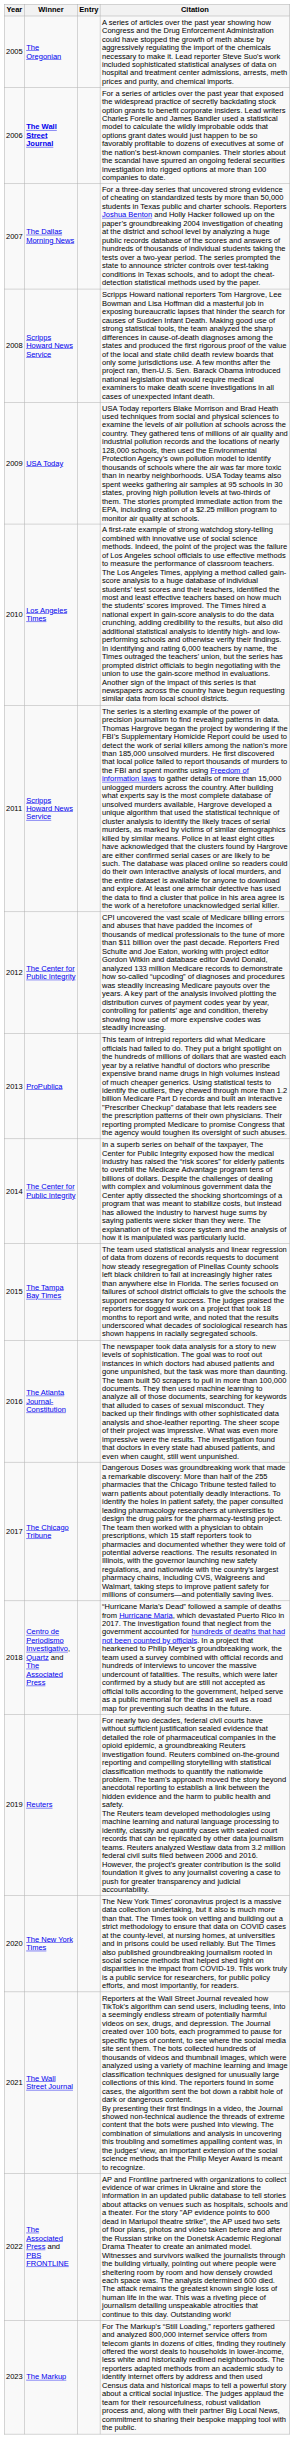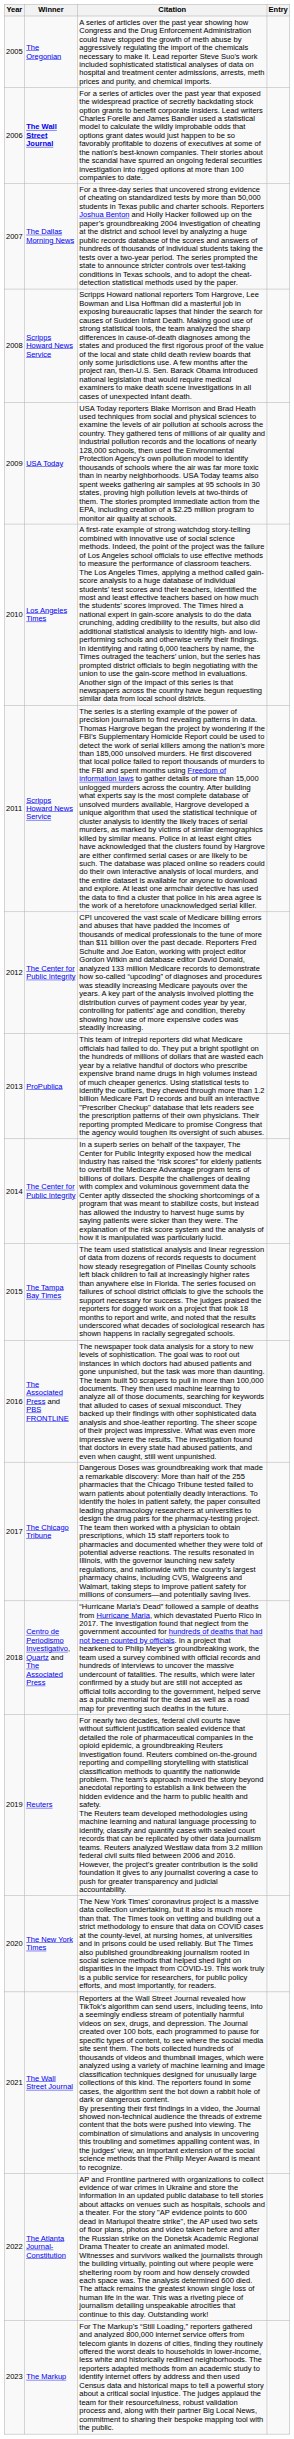columns swapped: Entry <-> Citation
row 13 | Winner: The Atlanta Journal-Constitution -> The Associated Press and PBS FRONTLINE
row 19 | Winner: The Associated Press and PBS FRONTLINE -> The Atlanta Journal-Constitution
